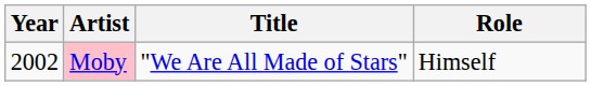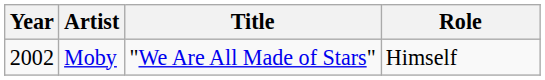row 2 | Artist: pink background -> no background
